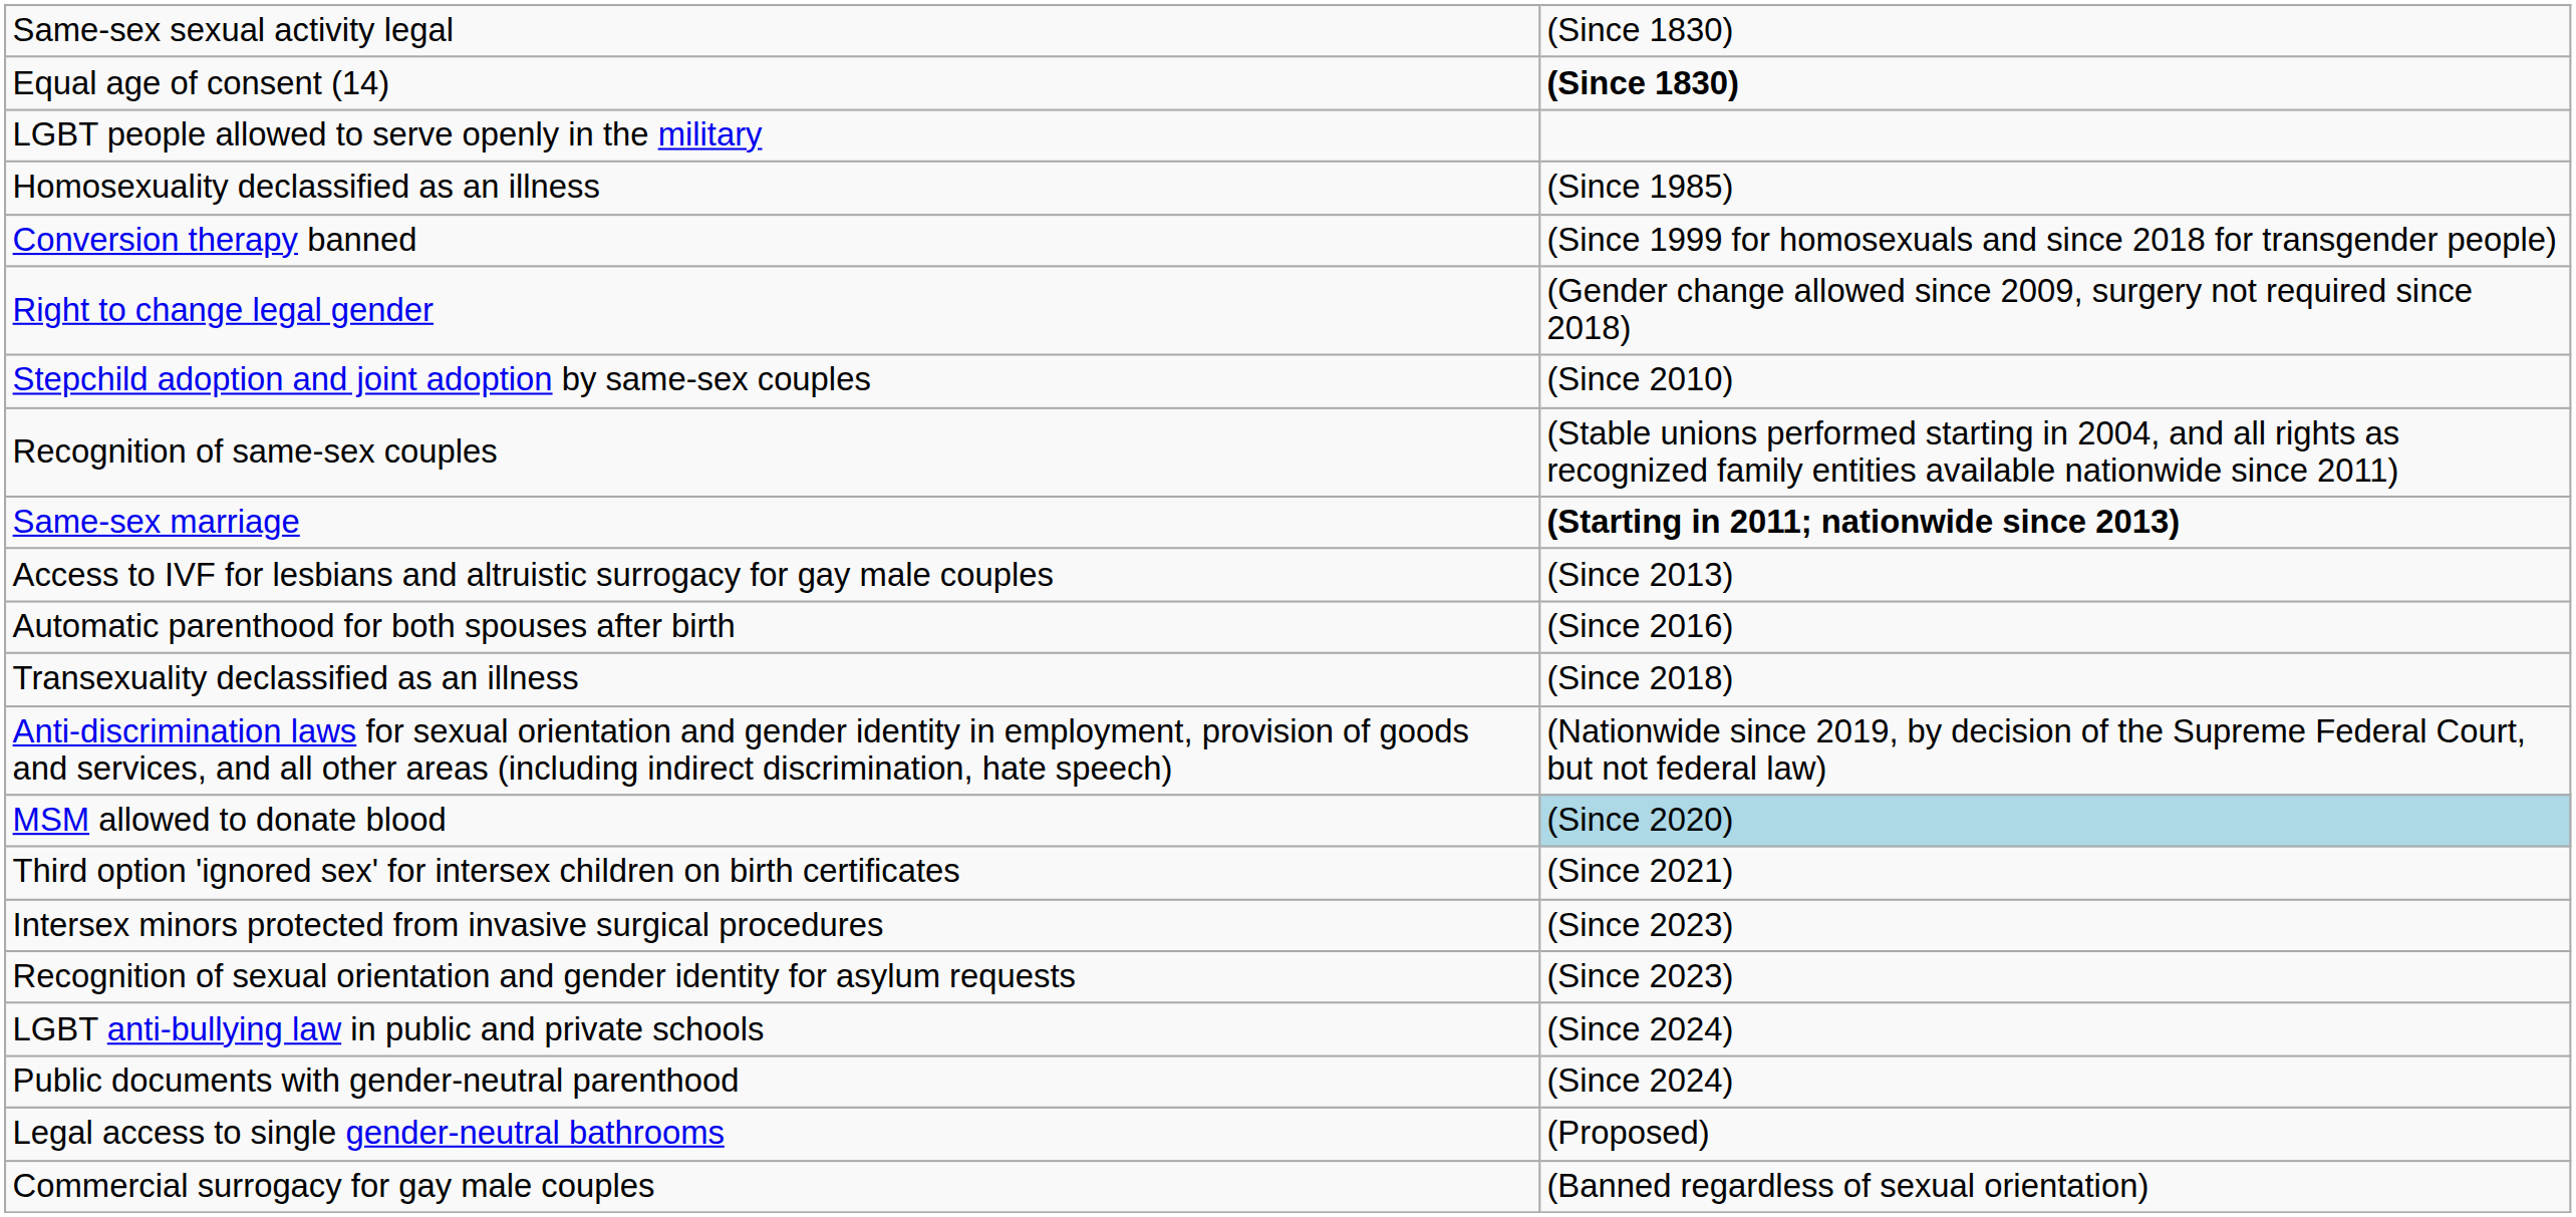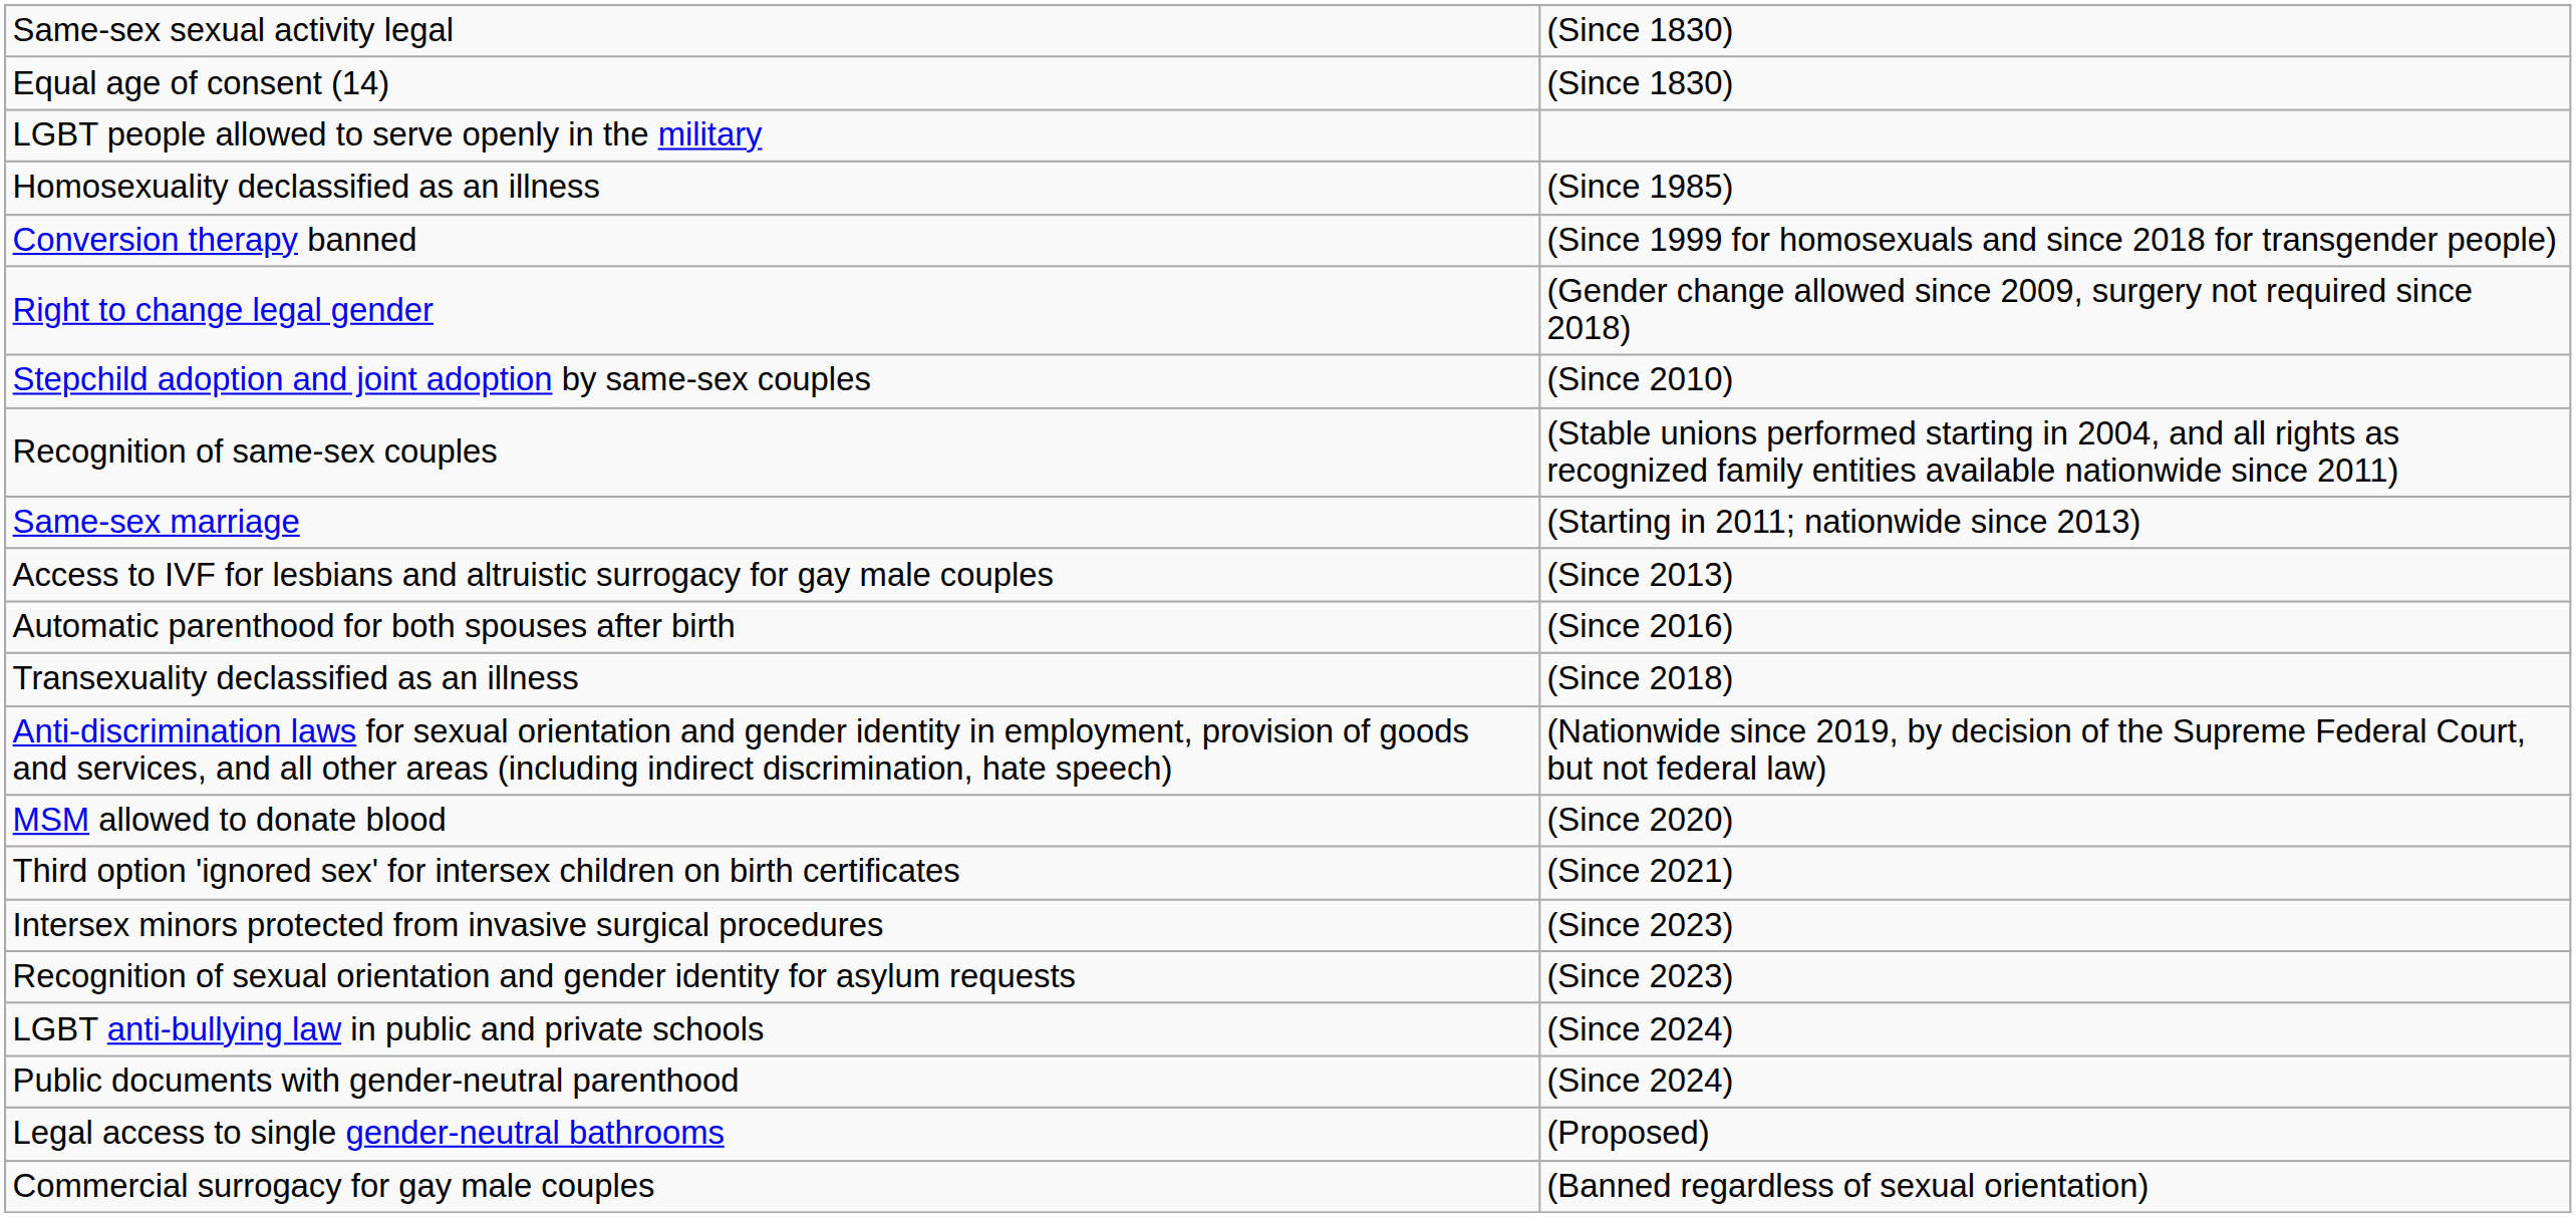Equal age of consent (14) | column 2: bold -> normal
Same-sex marriage | column 2: bold -> normal
MSM allowed to donate blood | column 2: lightblue background -> no background
